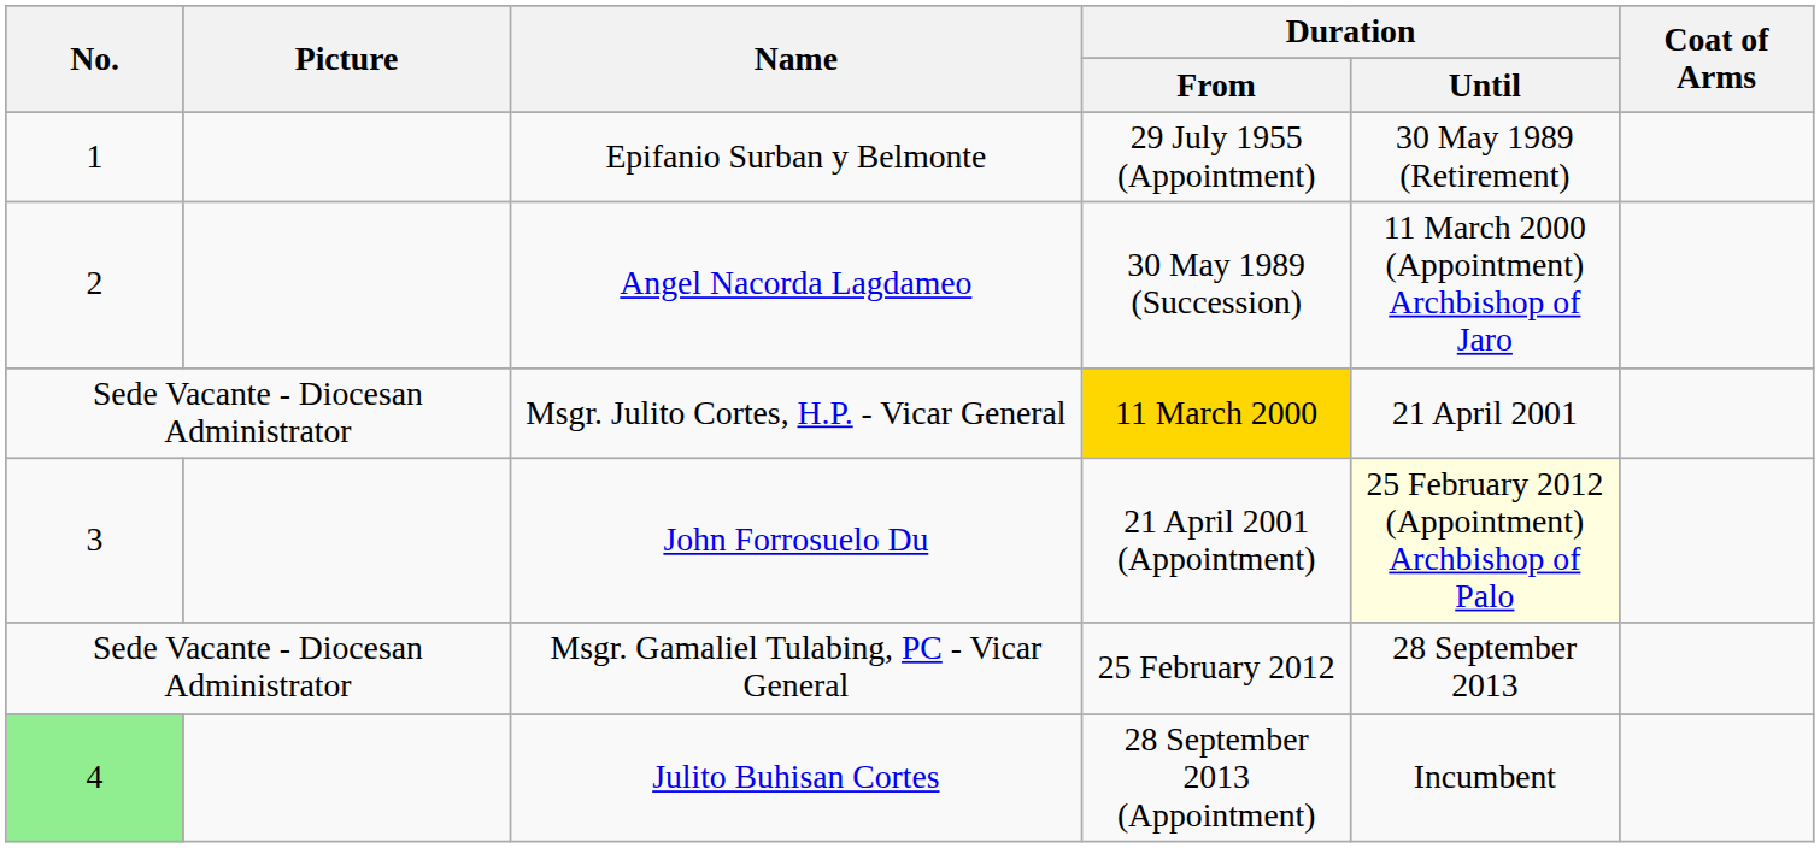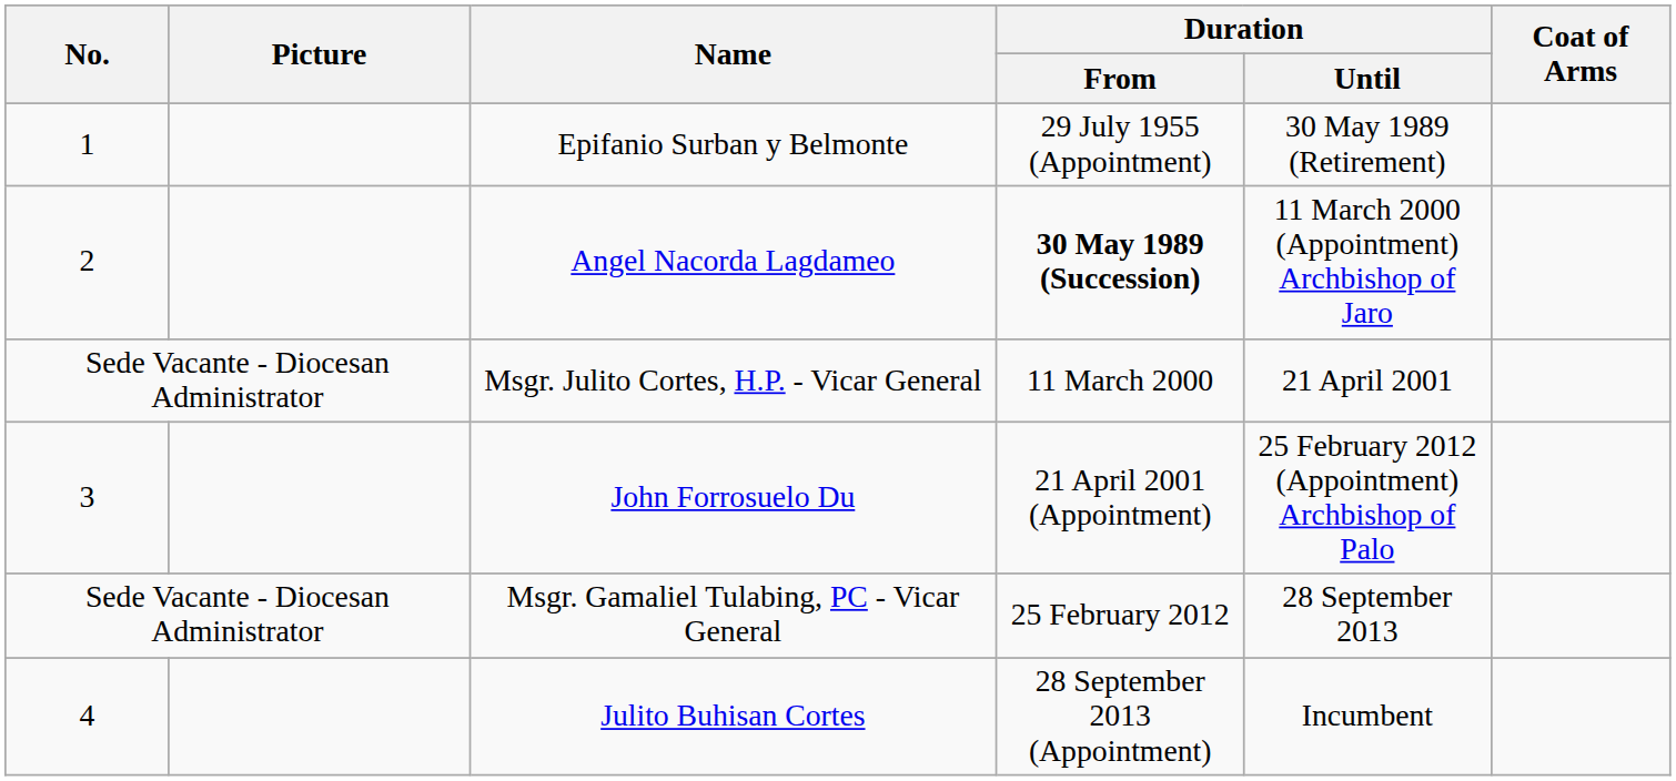Angel Nacorda Lagdameo | Duration / From: normal -> bold
Msgr. Julito Cortes, H.P. - Vicar General | Duration / From: gold background -> no background
John Forrosuelo Du | Duration / Until: lightyellow background -> no background
Julito Buhisan Cortes | No.: lightgreen background -> no background
